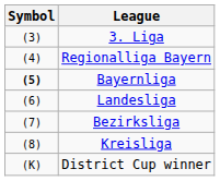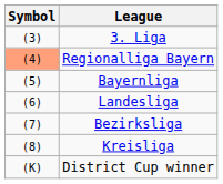Regionalliga Bayern | Symbol: no background -> lightsalmon background
Bayernliga | Symbol: bold -> normal
